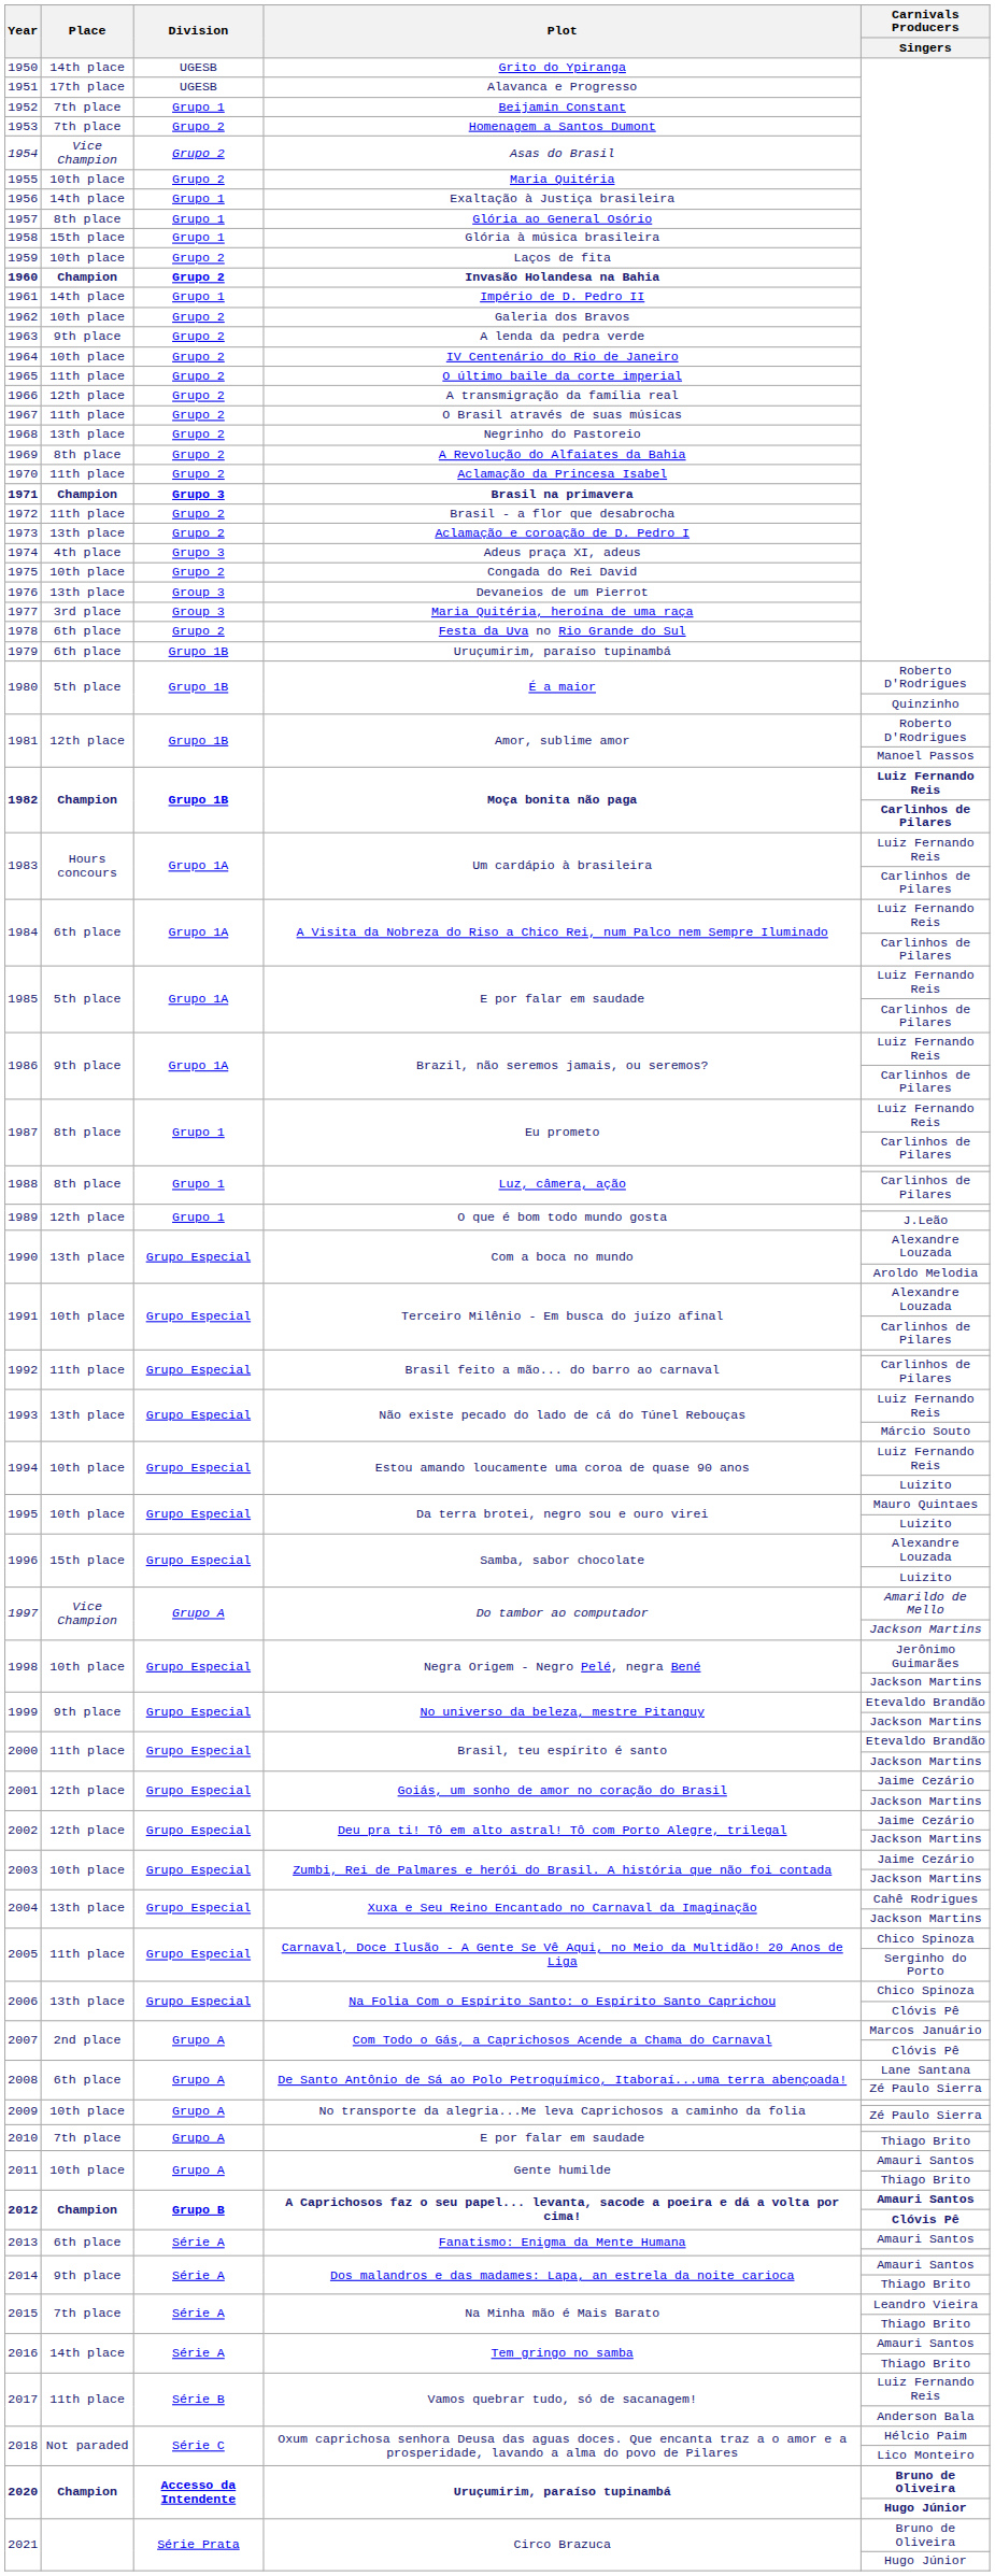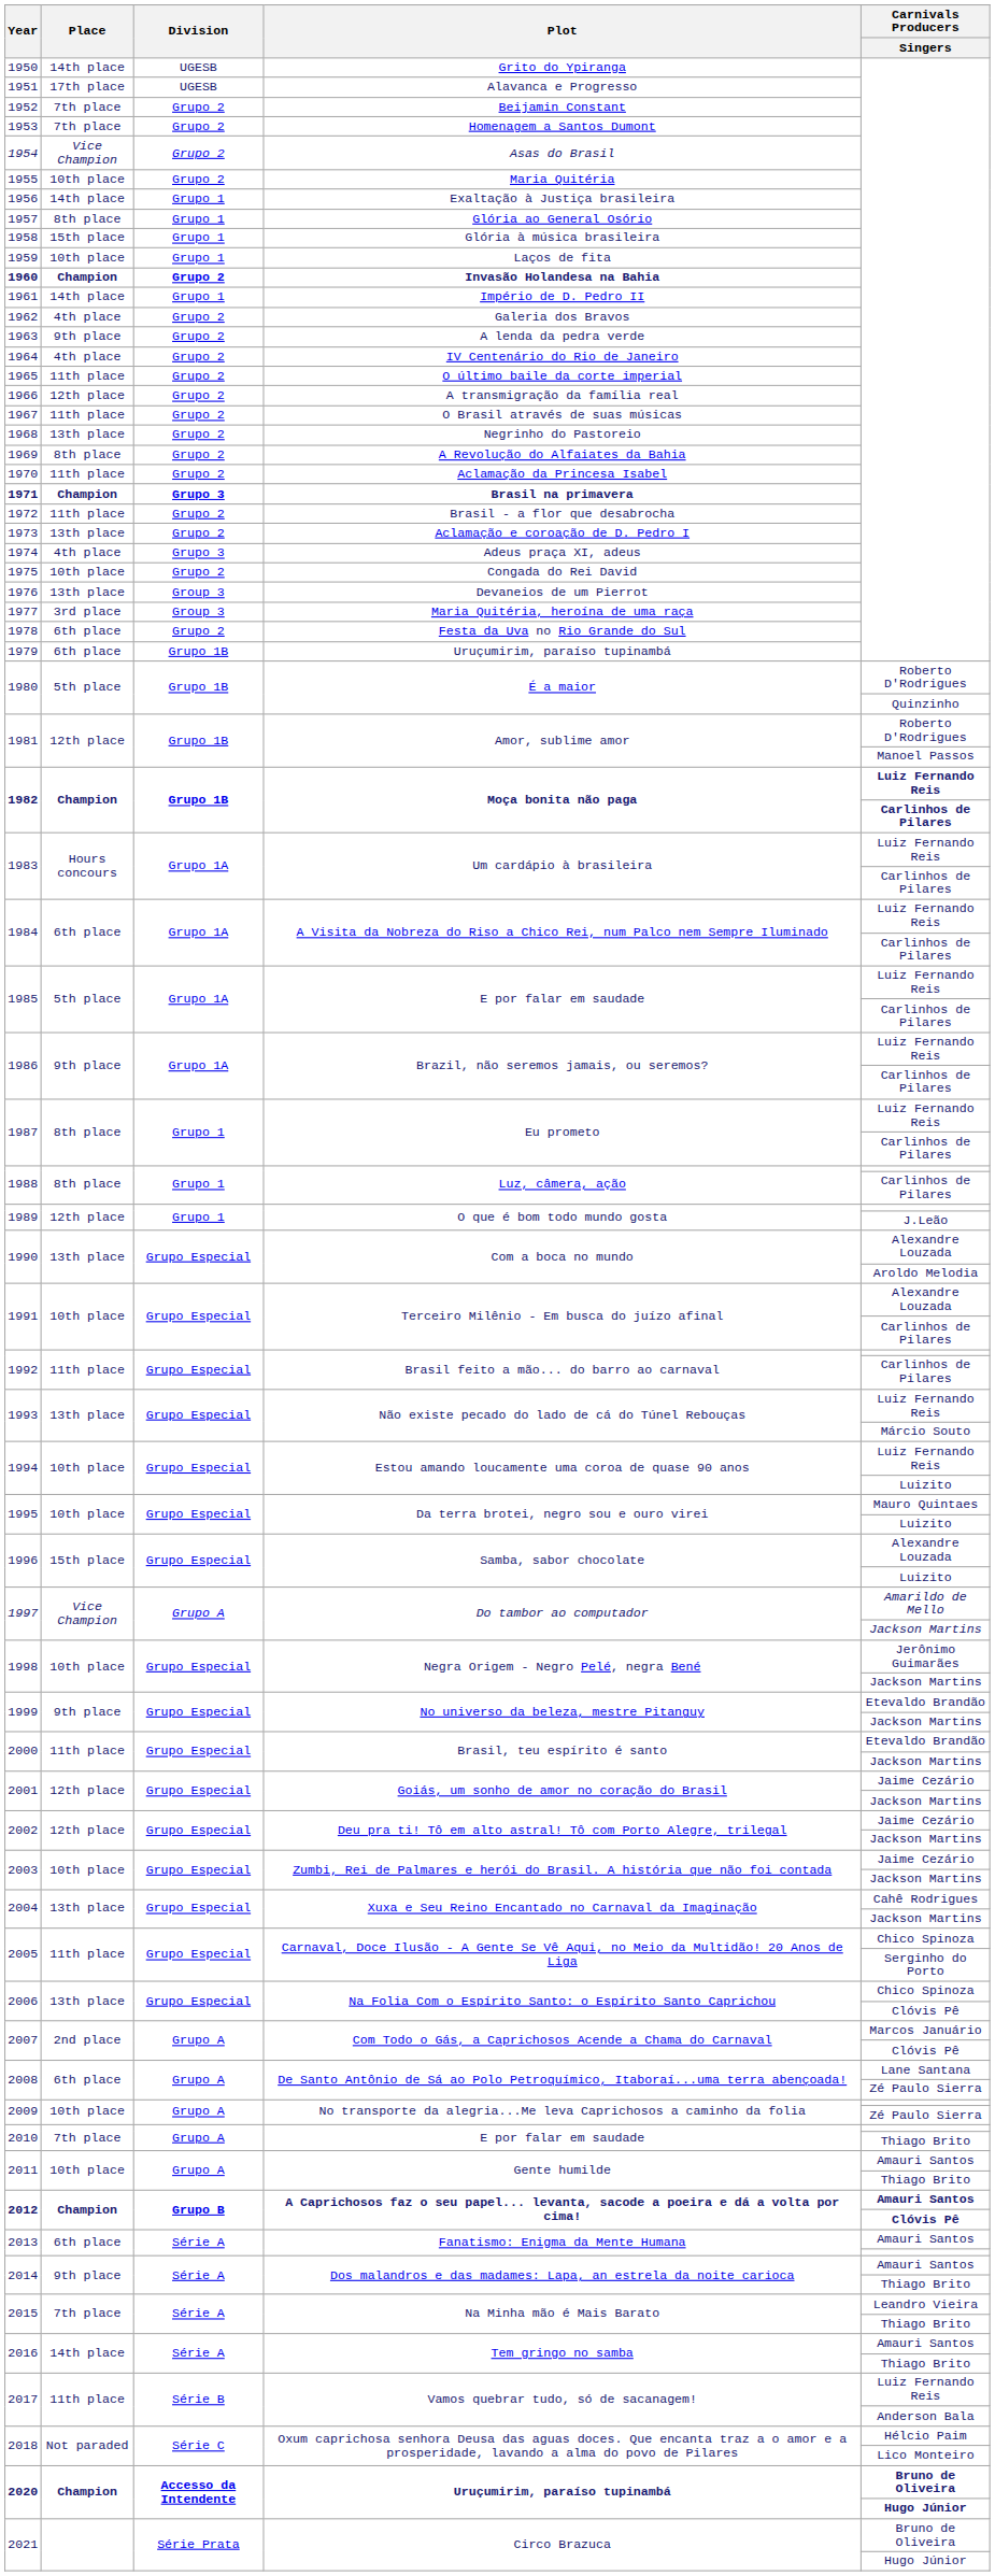1952 | Division: Grupo 1 -> Grupo 2
1959 | Division: Grupo 2 -> Grupo 1
1962 | Place: 10th place -> 4th place
1964 | Place: 10th place -> 4th place
